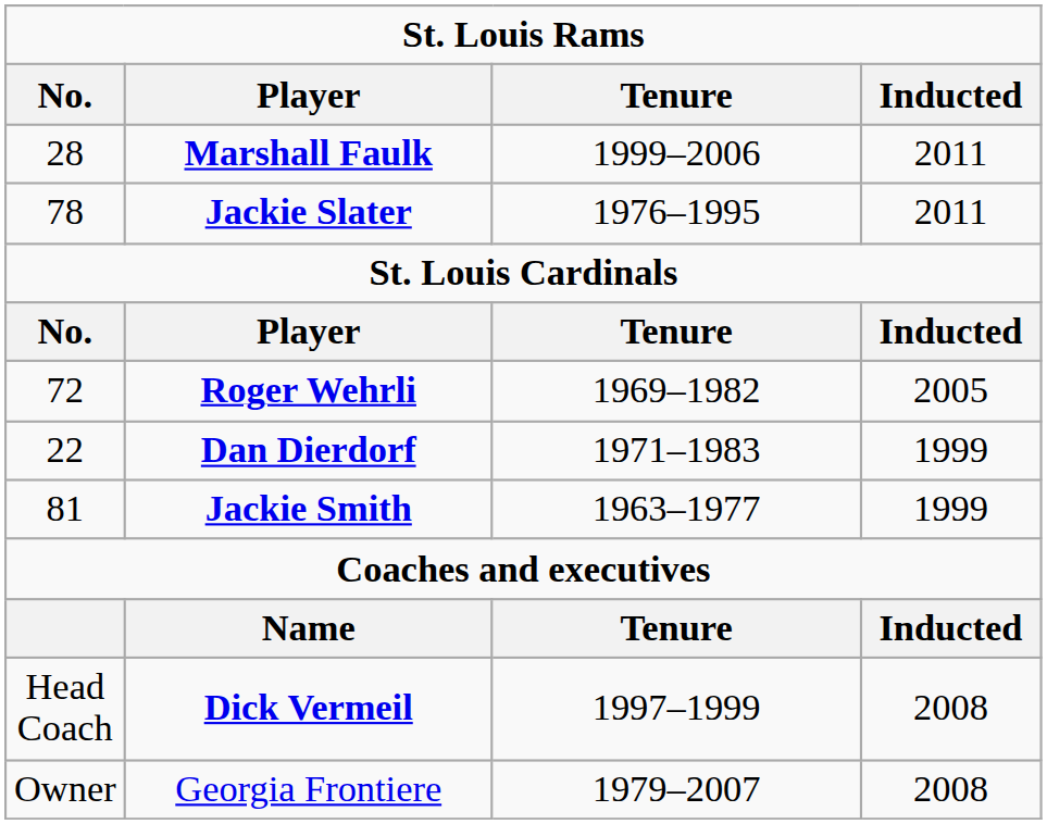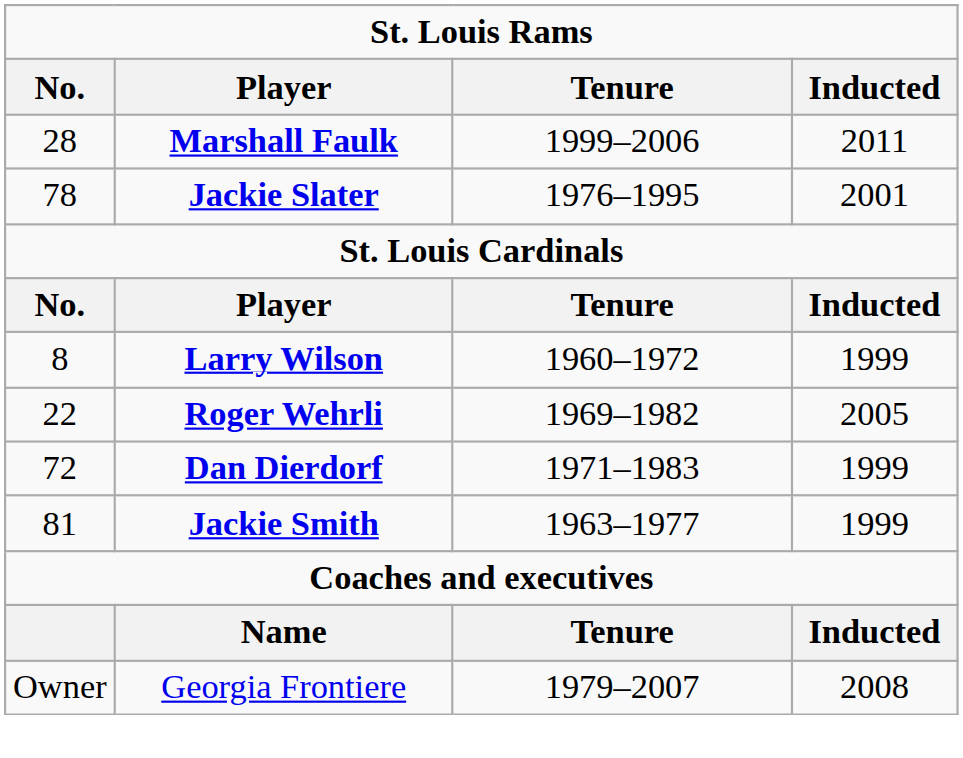Jackie Slater | Inducted: 2011 -> 2001
+ row: 8 | Larry Wilson | 1960–1972 | 1999
Roger Wehrli | No.: 72 -> 22
Dan Dierdorf | No.: 22 -> 72
- row: Head Coach | Dick Vermeil | 1997–1999 | 2008
